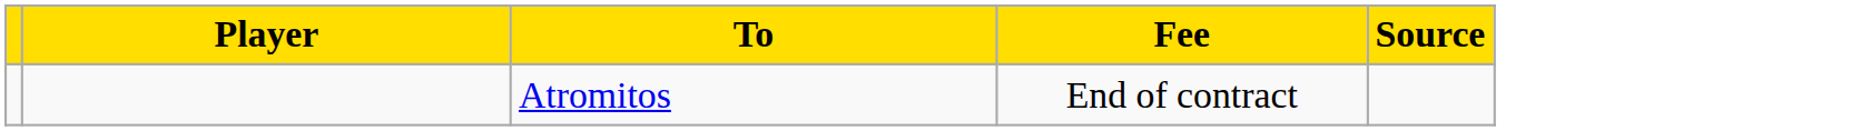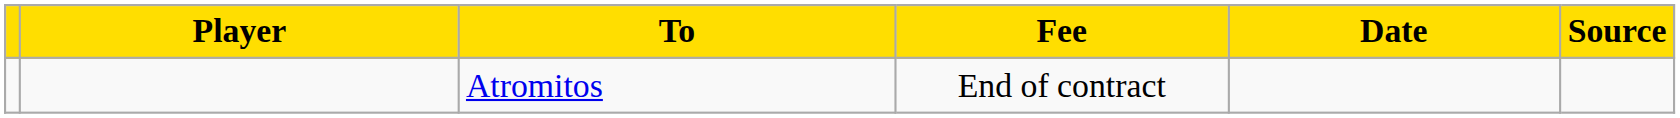+ column: Date
